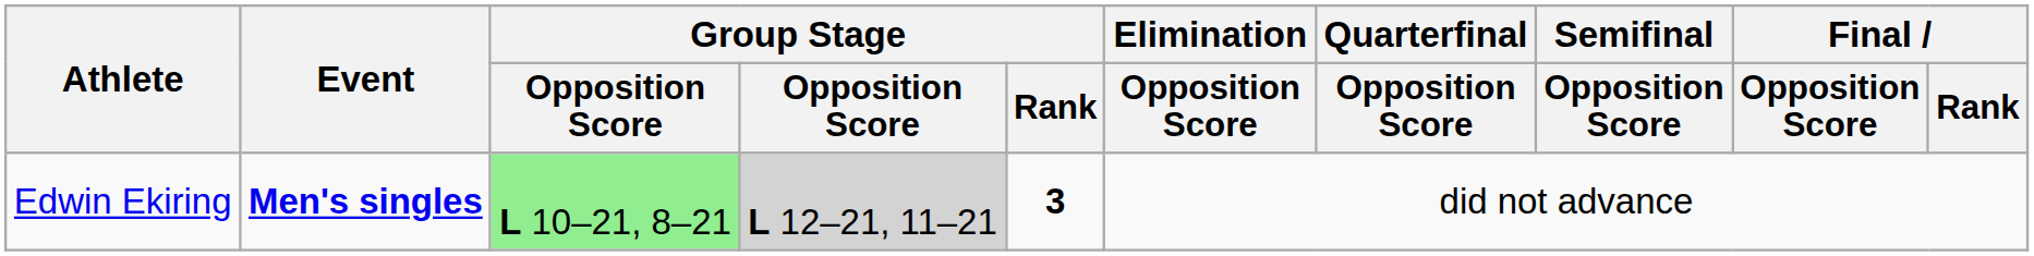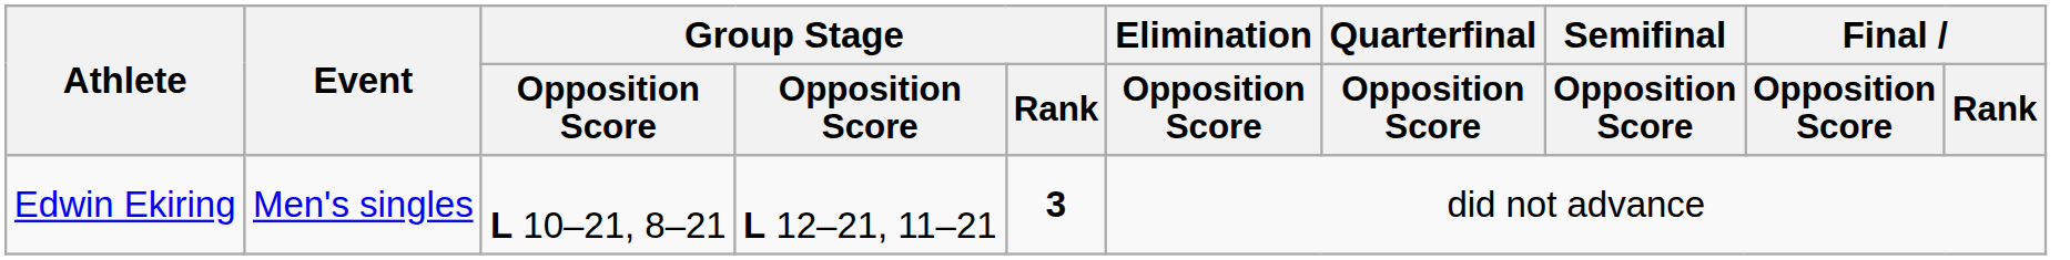Edwin Ekiring | Event: bold -> normal
Edwin Ekiring | column 3: lightgreen background -> no background
Edwin Ekiring | column 4: lightgrey background -> no background
